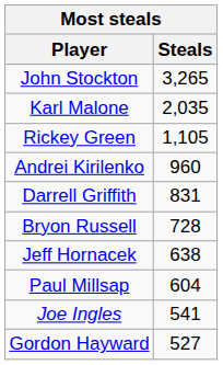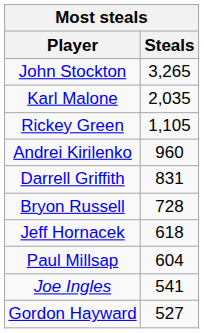Jeff Hornacek | Steals: 638 -> 618
